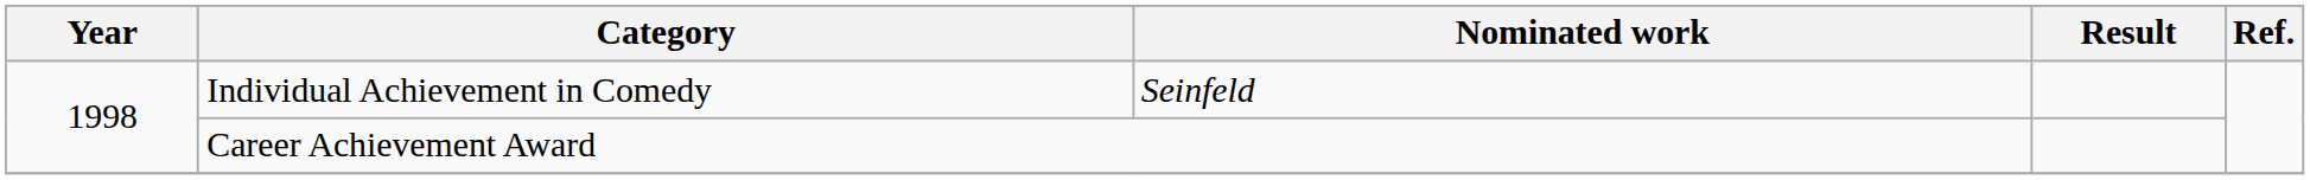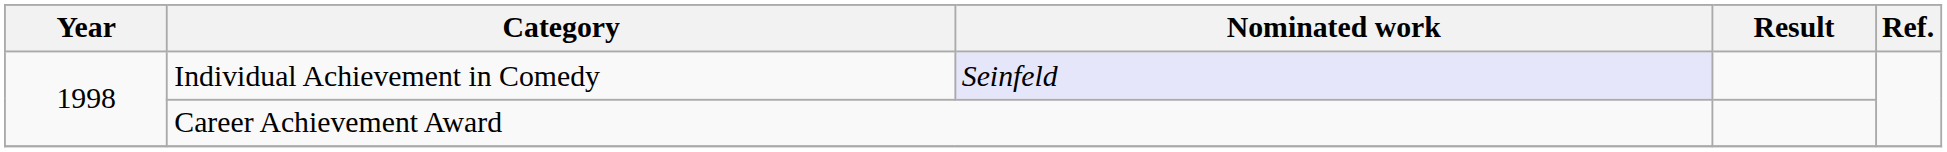Individual Achievement in Comedy | Nominated work: no background -> lavender background
